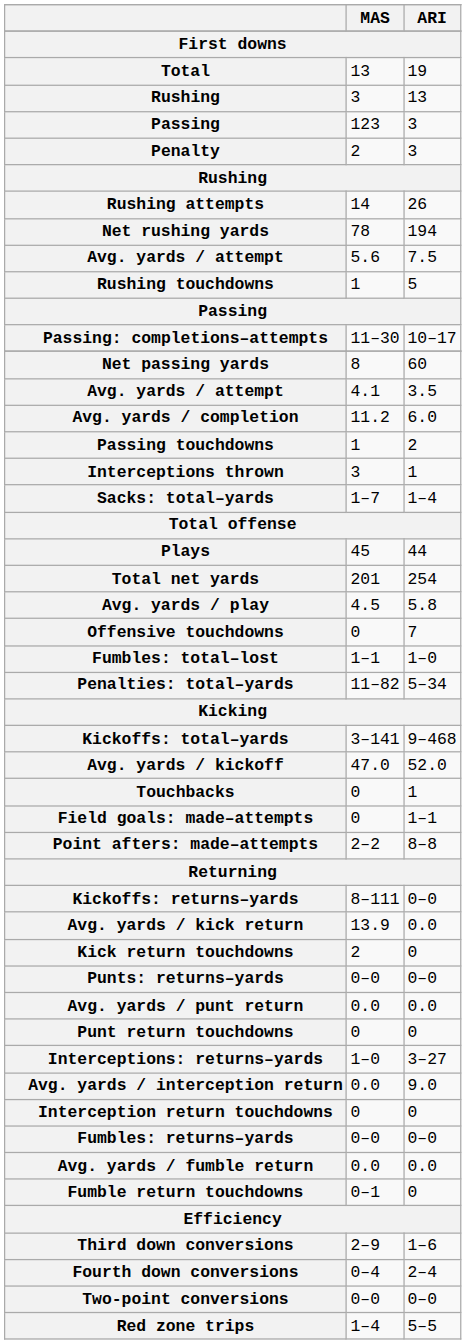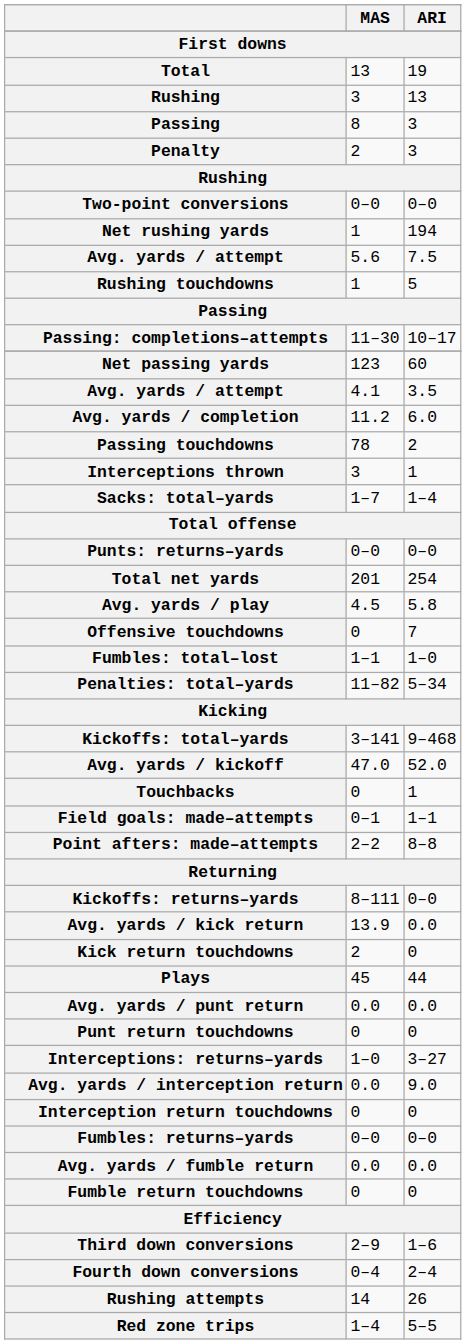Passing / 3 | MAS: 123 -> 8
rows swapped: Rushing attempts <-> Two-point conversions
Net rushing yards | MAS: 78 -> 1
Net passing yards | MAS: 8 -> 123
Passing touchdowns | MAS: 1 -> 78
rows swapped: Plays <-> Punts: returns–yards
Field goals: made–attempts | MAS: 0 -> 0–1
Fumble return touchdowns | MAS: 0–1 -> 0
